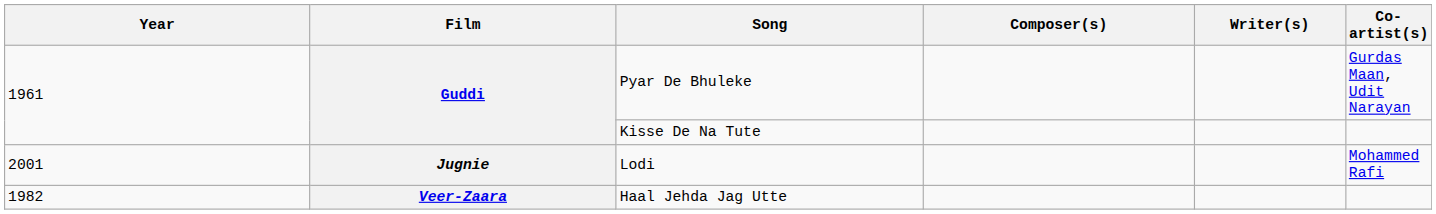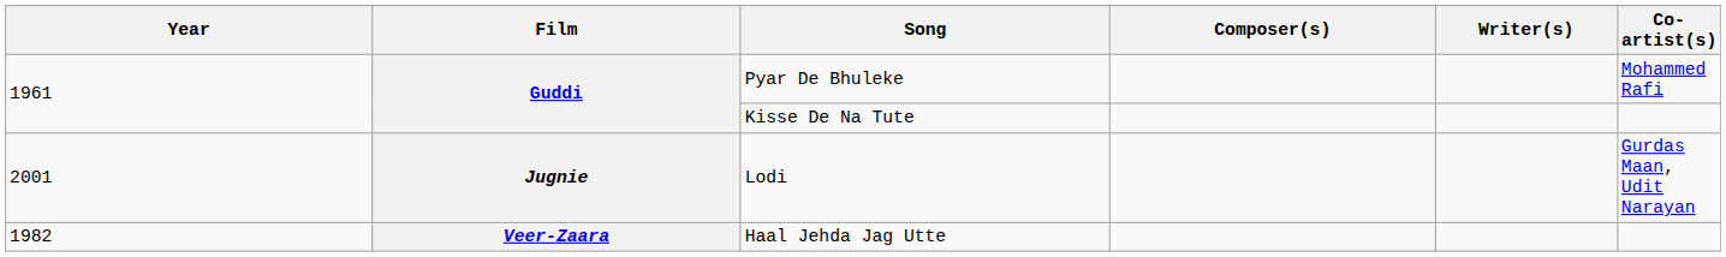Pyar De Bhuleke | Co-artist(s): Gurdas Maan, Udit Narayan -> Mohammed Rafi
Lodi | Co-artist(s): Mohammed Rafi -> Gurdas Maan, Udit Narayan
